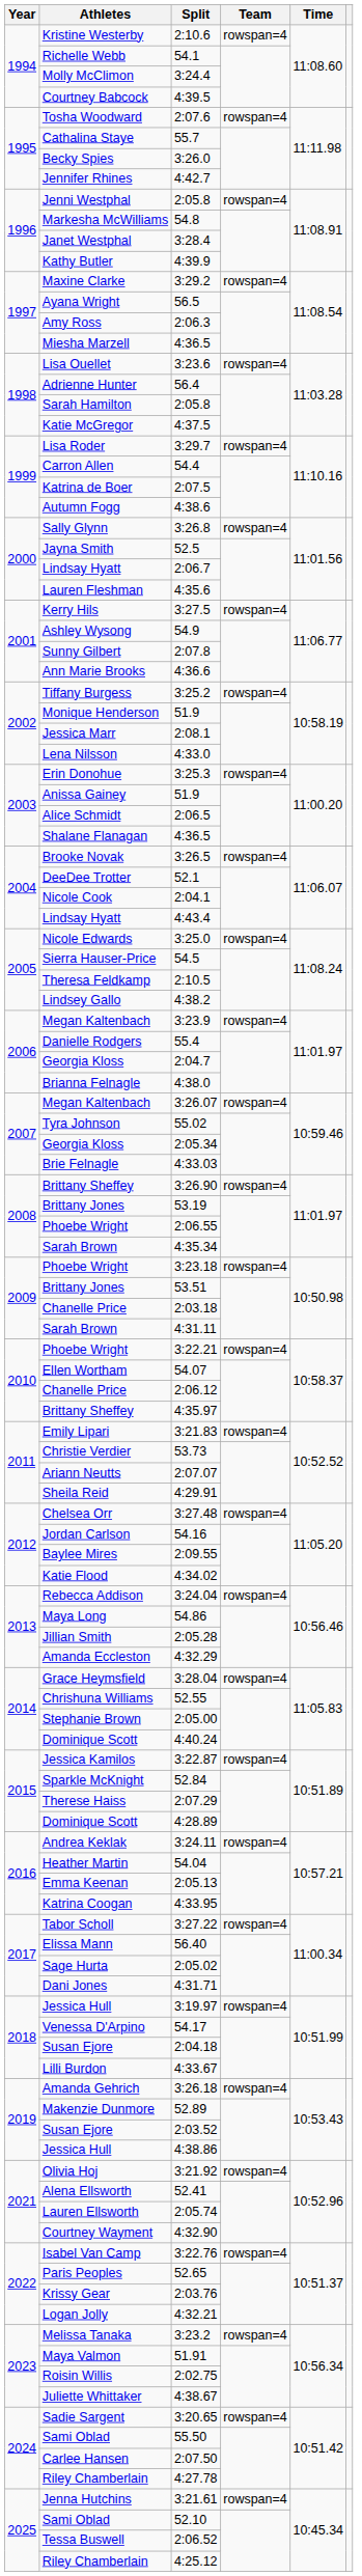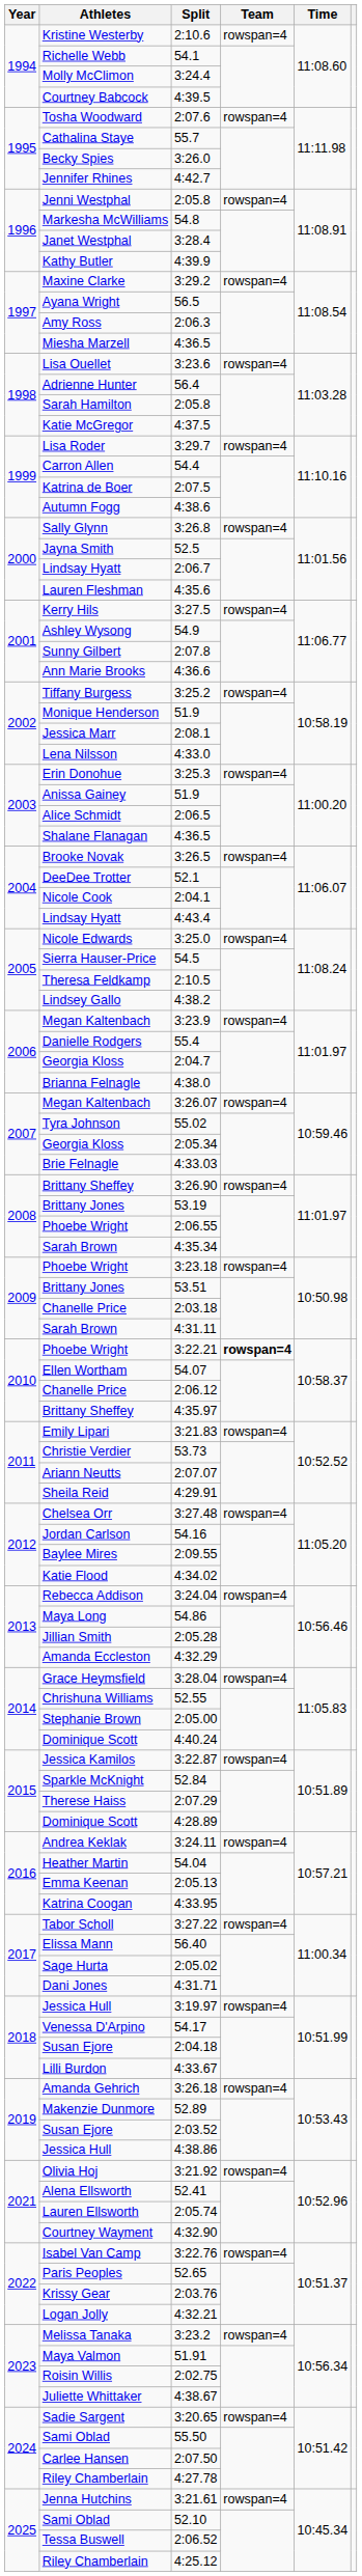3:22.21 | Team: normal -> bold
